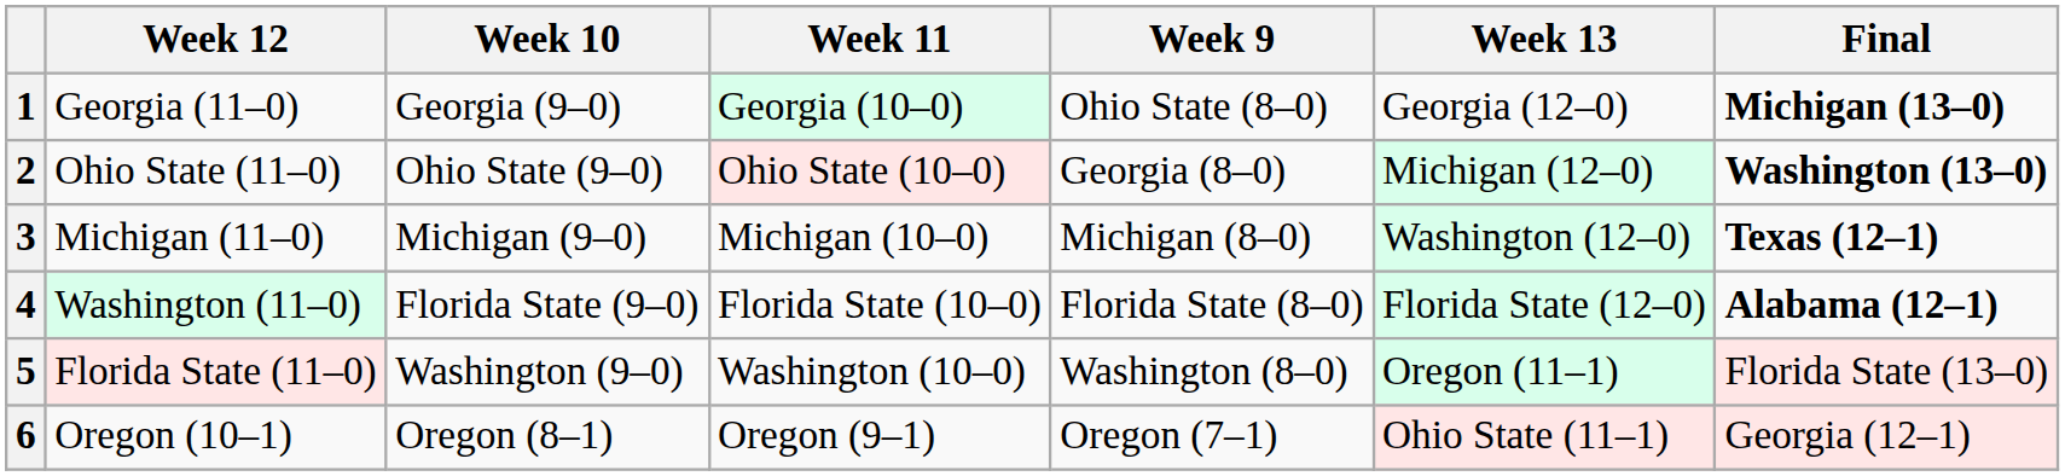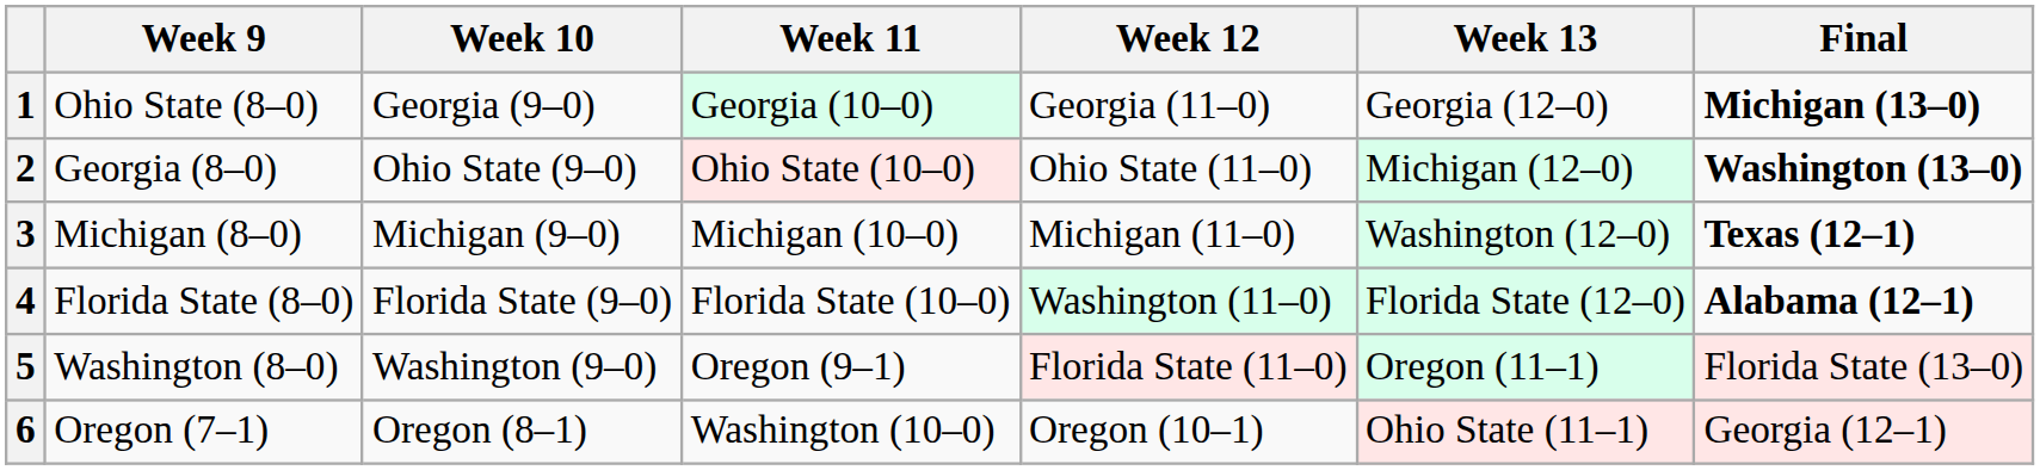columns swapped: Week 9 <-> Week 12
5 | Week 11: Washington (10–0) -> Oregon (9–1)
6 | Week 11: Oregon (9–1) -> Washington (10–0)
